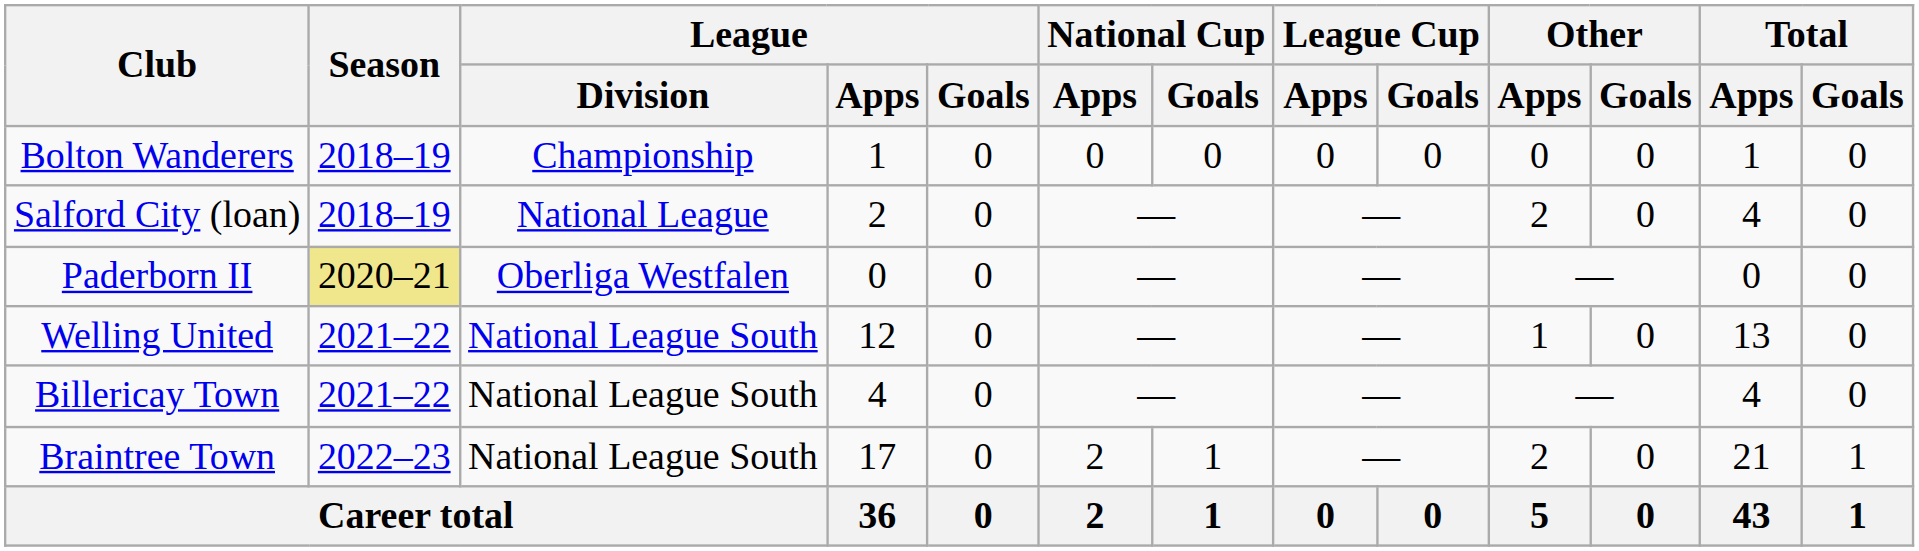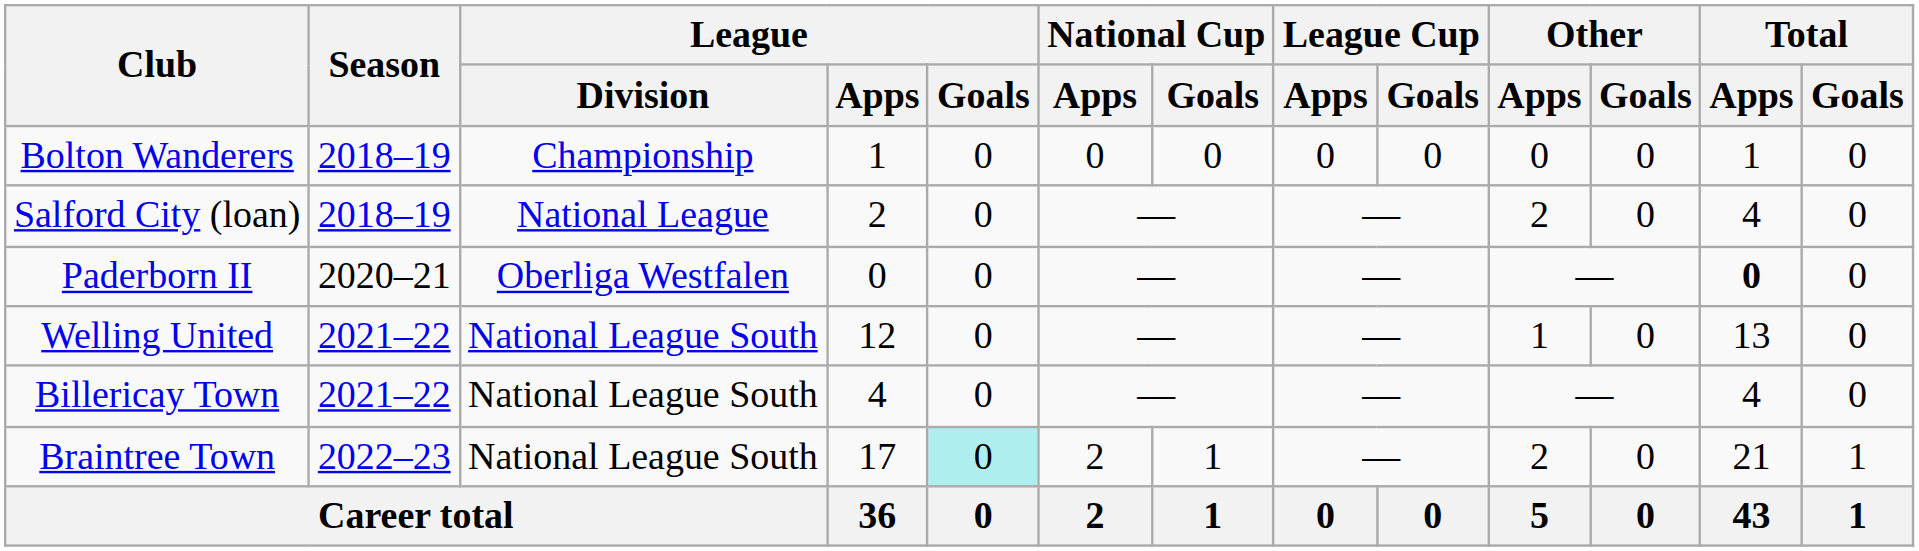Paderborn II | Season: khaki background -> no background
Paderborn II | Total / Apps: normal -> bold
Braintree Town | League / Goals: no background -> paleturquoise background
